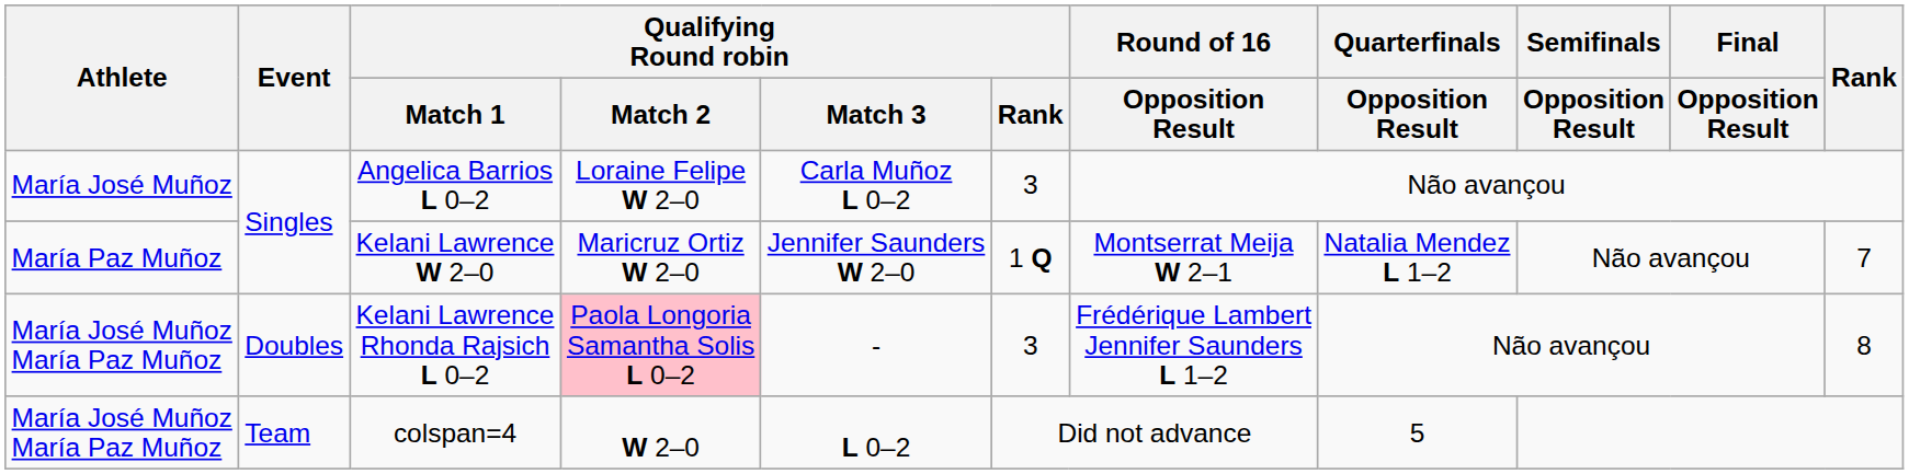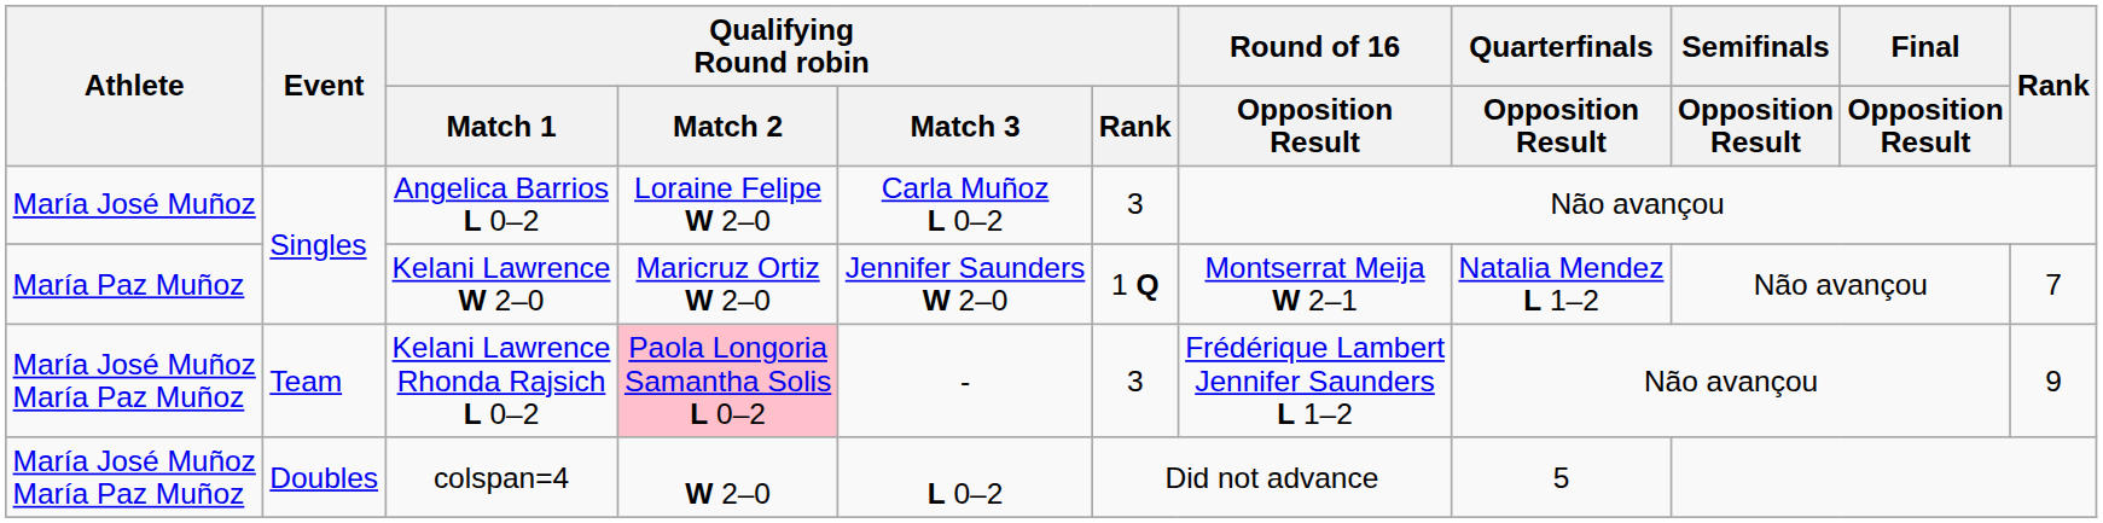Kelani Lawrence Rhonda Rajsich L 0–2 | Event: Doubles -> Team
Kelani Lawrence Rhonda Rajsich L 0–2 | Rank: 8 -> 9
colspan=4 | Event: Team -> Doubles
